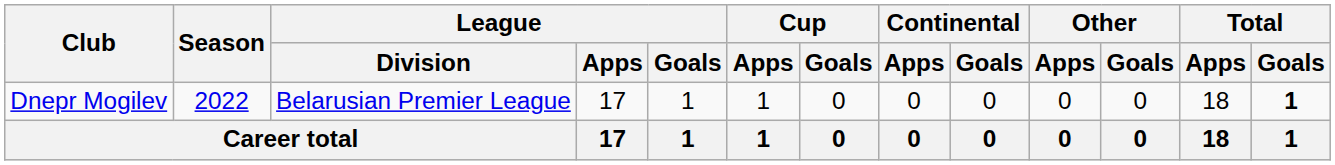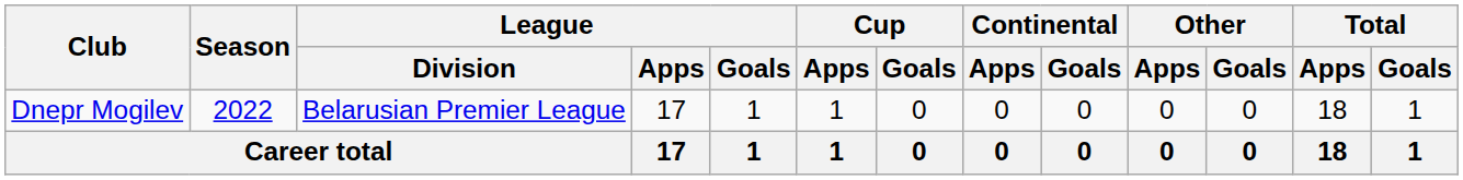Dnepr Mogilev | Total / Goals: bold -> normal
